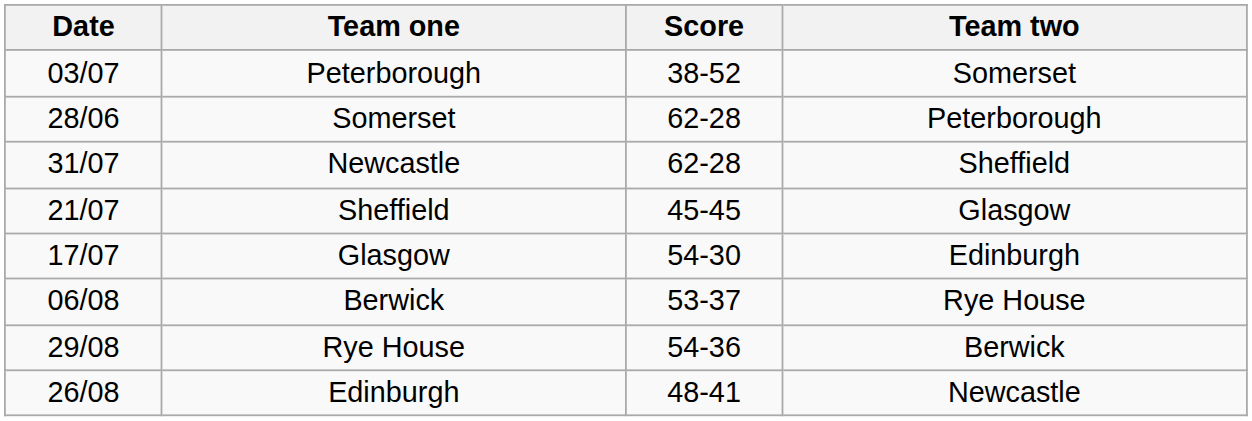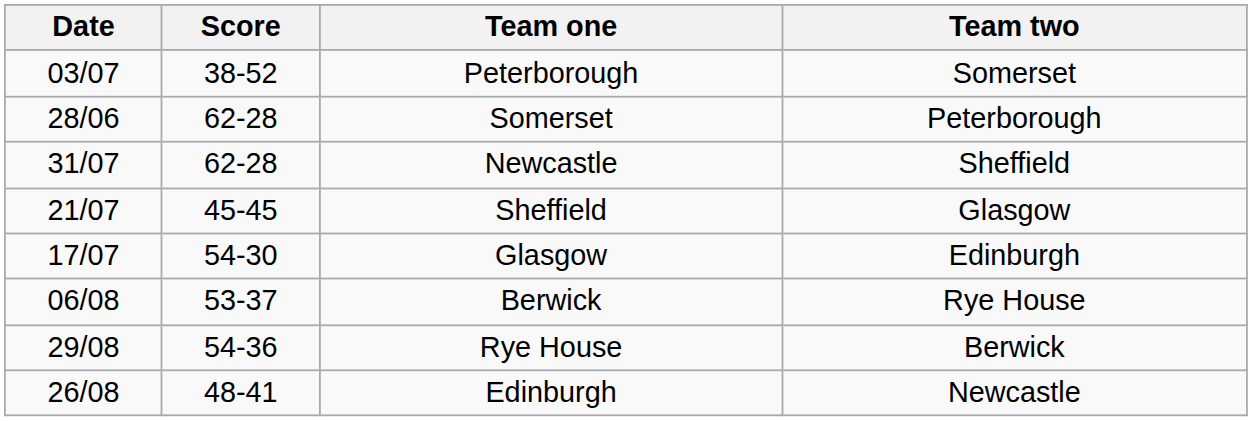columns swapped: Team one <-> Score
